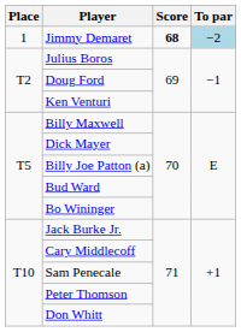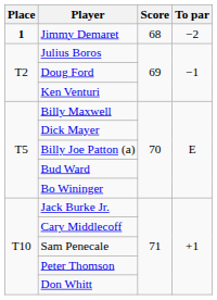Jimmy Demaret | Place: normal -> bold
Jimmy Demaret | Score: bold -> normal
Jimmy Demaret | To par: lightblue background -> no background
